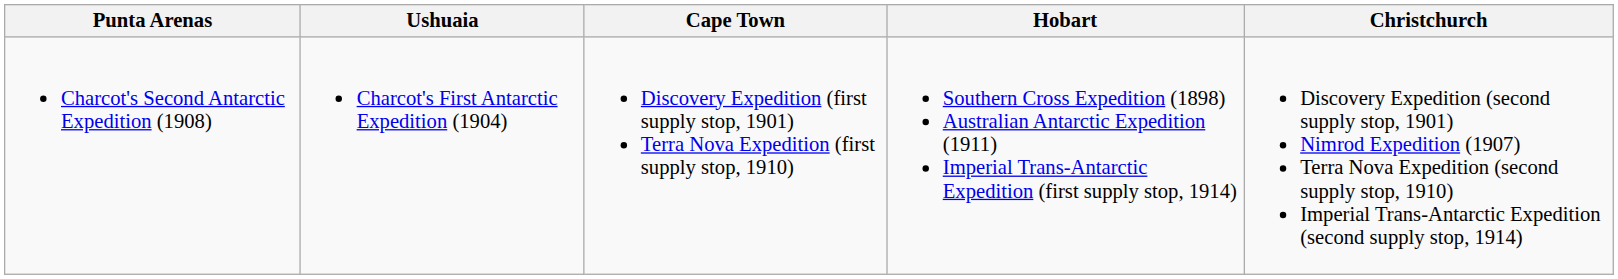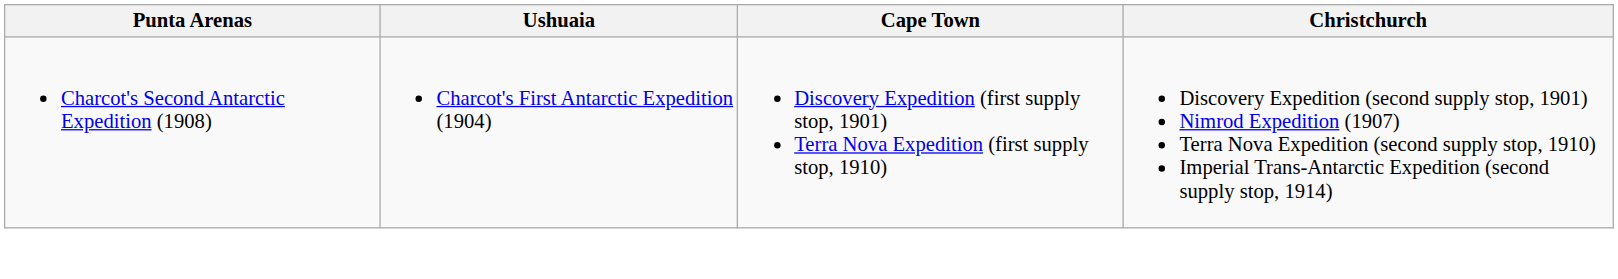- column: Hobart | Southern Cross Expedition (1898) Australian Antarctic Expedition (1911) Imperial Trans-Antarctic Expedition (first supply stop, 1914)
